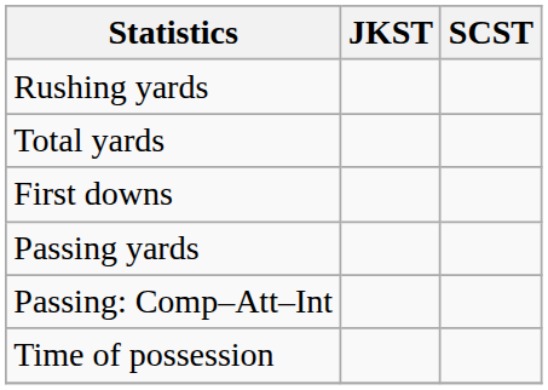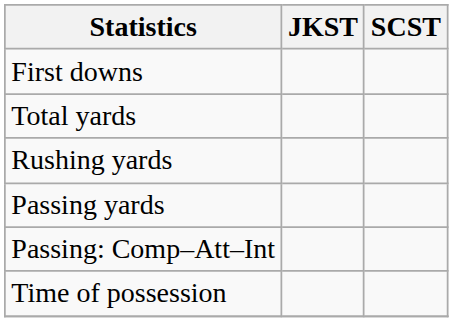rows swapped: First downs <-> Rushing yards
